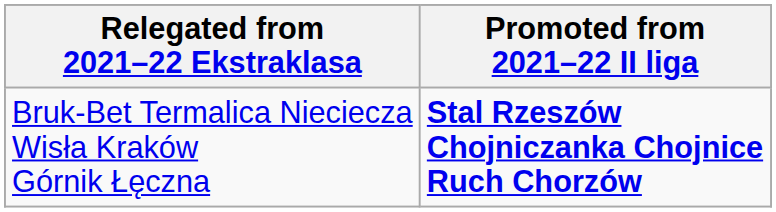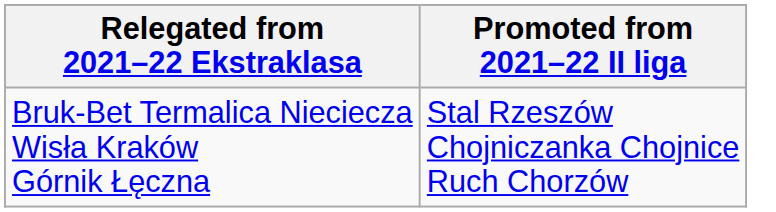Bruk-Bet Termalica Nieciecza Wisła Kraków Górnik Łęczna | Promoted from 2021–22 II liga: bold -> normal
